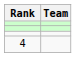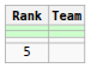row 5 | Rank: 4 -> 5
